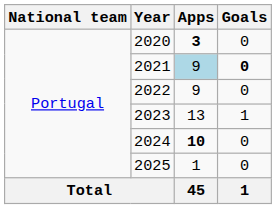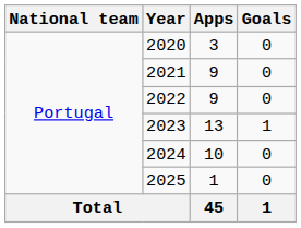2020 | Apps: bold -> normal
2021 | Apps: lightblue background -> no background
2021 | Goals: bold -> normal
2024 | Apps: bold -> normal
